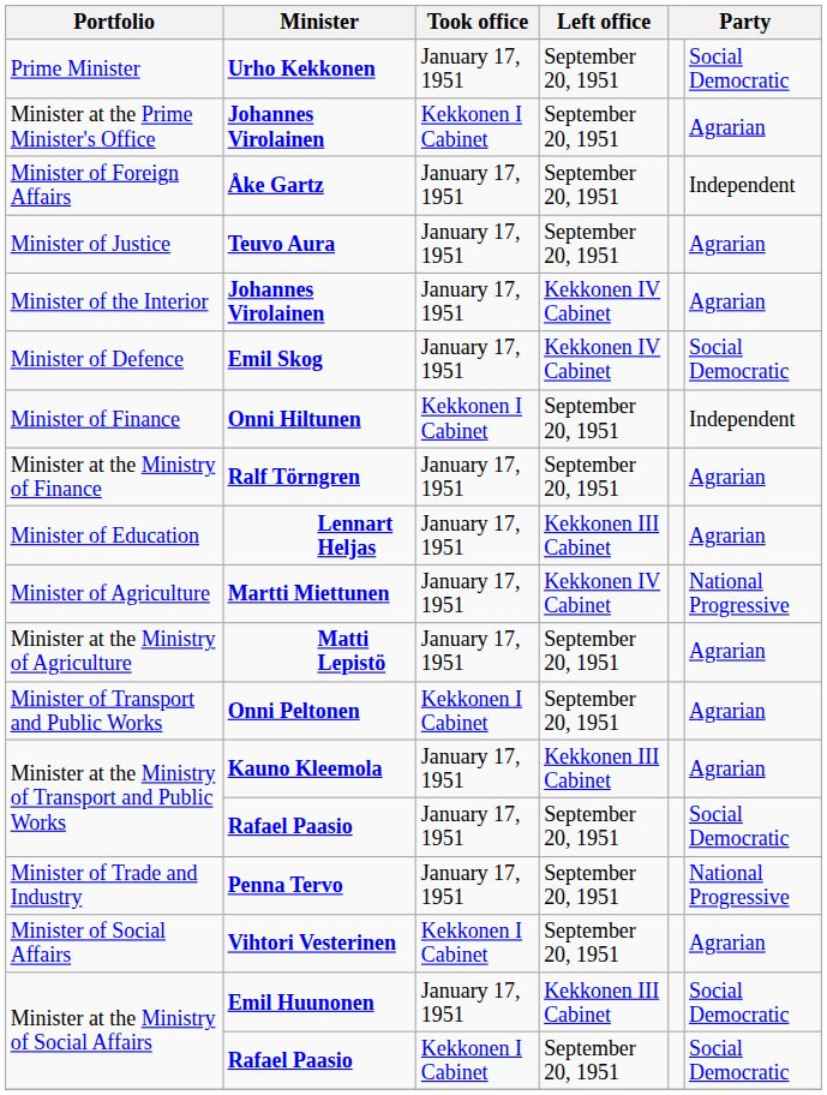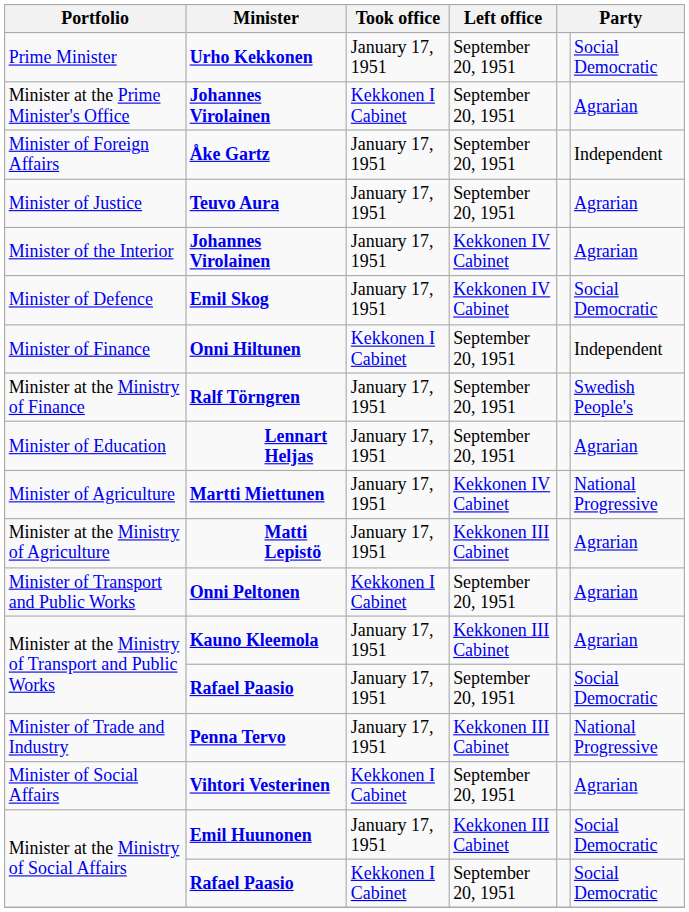Minister at the Ministry of Finance | column 6: Agrarian -> Swedish People's
Minister of Education | Left office: Kekkonen III Cabinet -> September 20, 1951
Minister at the Ministry of Agriculture | Left office: September 20, 1951 -> Kekkonen III Cabinet
Minister of Trade and Industry | Left office: September 20, 1951 -> Kekkonen III Cabinet
